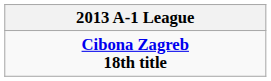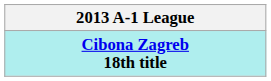row 2 | column 1: no background -> paleturquoise background
